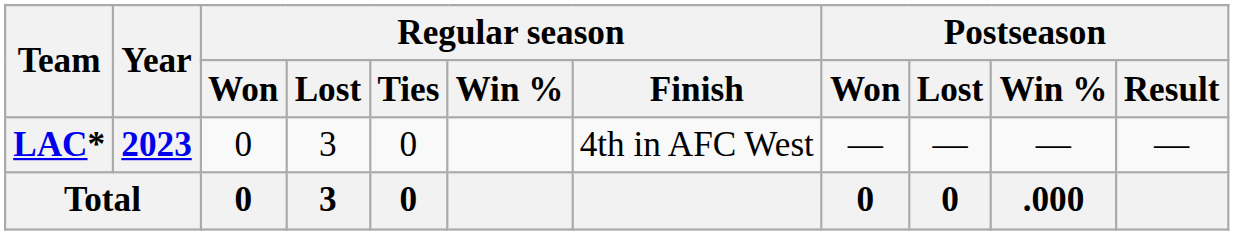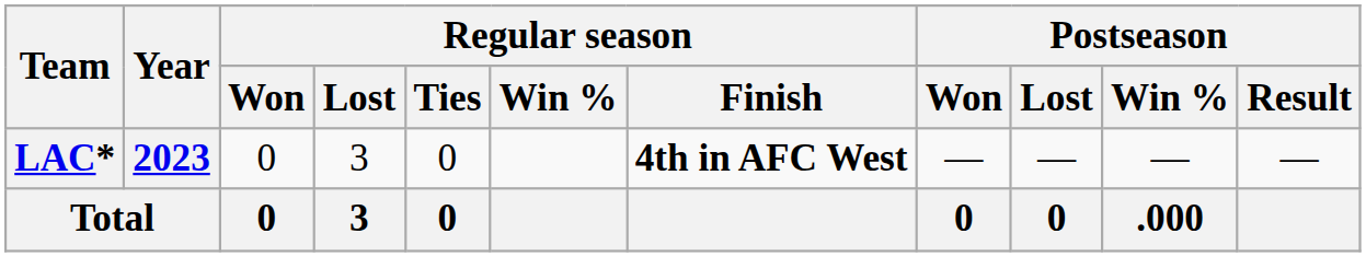LAC* | Regular season / Finish: normal -> bold
